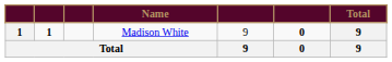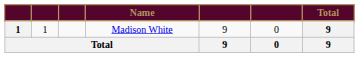Madison White | column 2: bold -> normal
Madison White | column 6: bold -> normal
